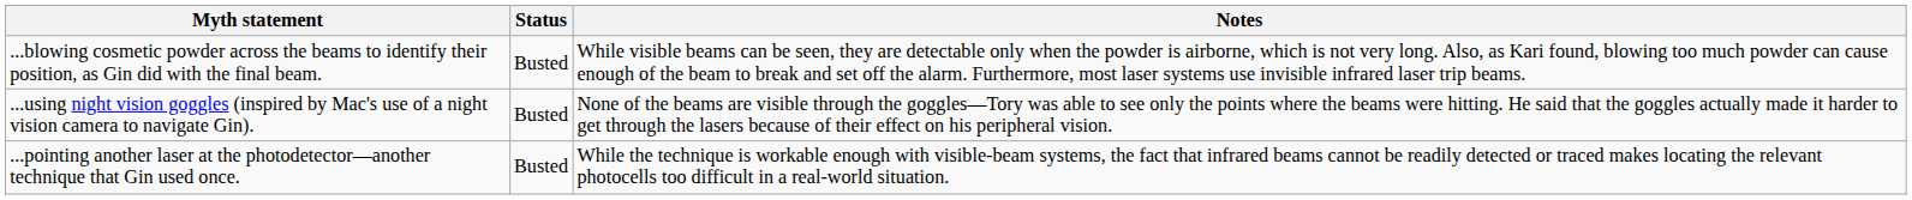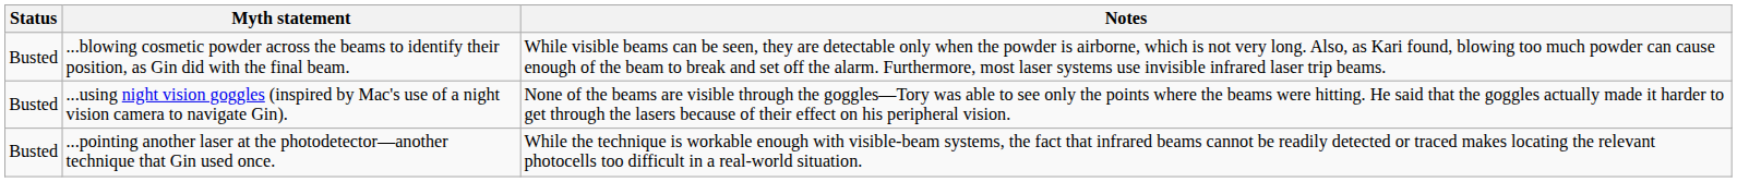columns swapped: Myth statement <-> Status
